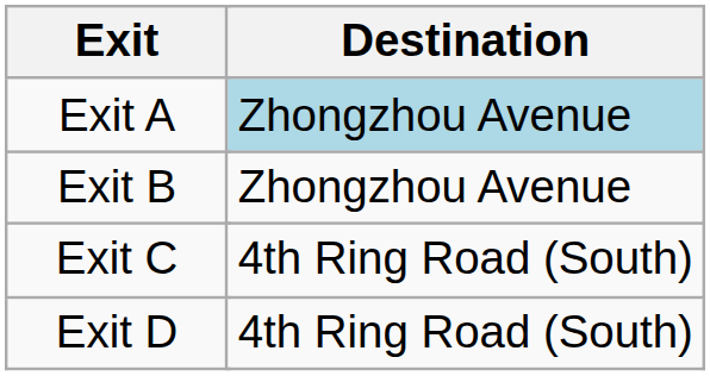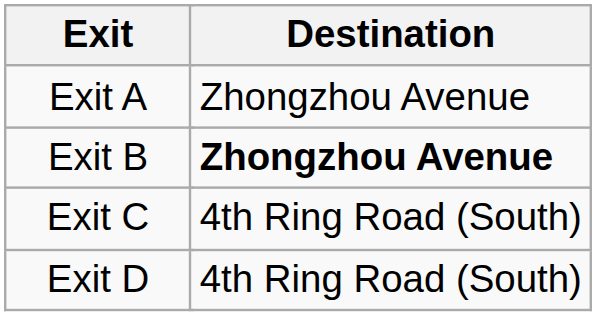Exit A | Destination: lightblue background -> no background
Exit B | Destination: normal -> bold
